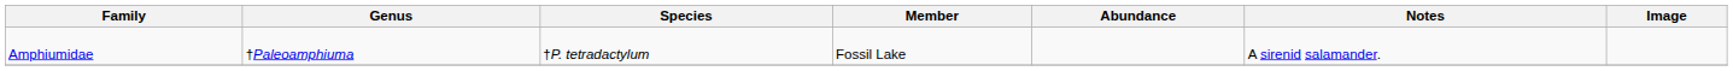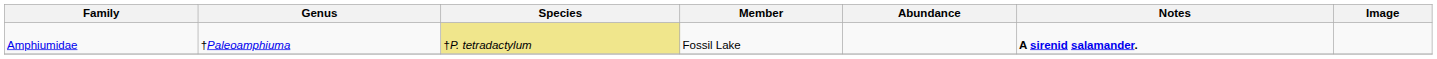Amphiumidae | Species: no background -> khaki background
Amphiumidae | Notes: normal -> bold
